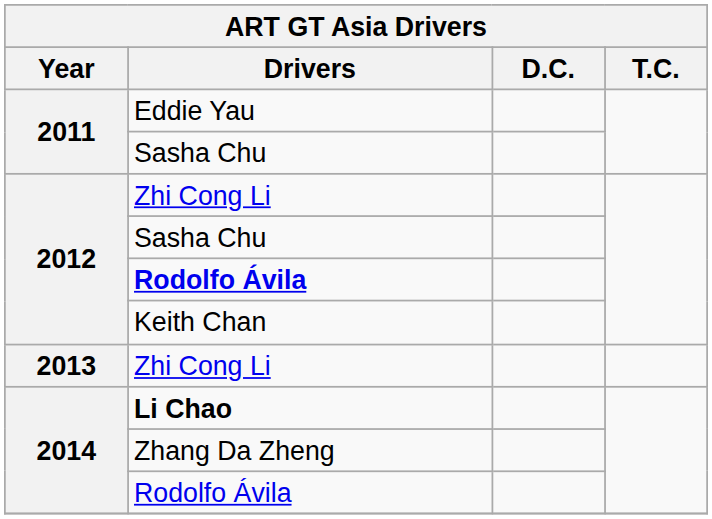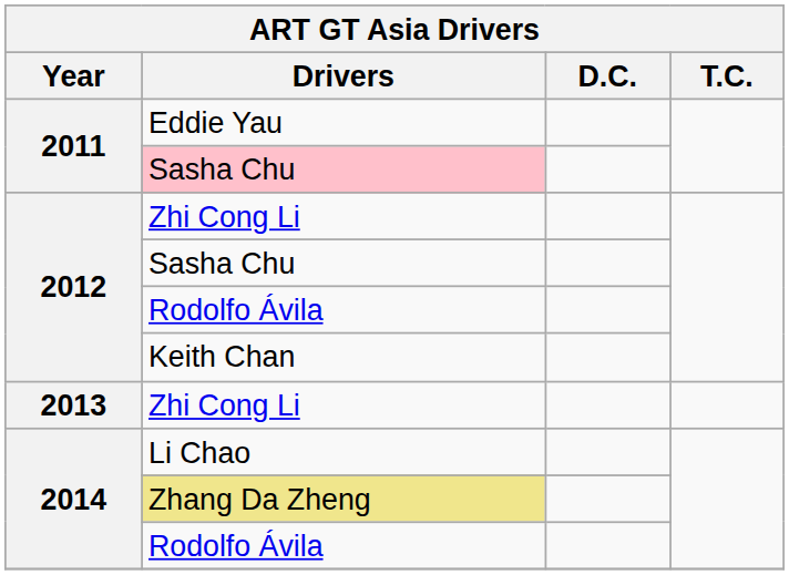2011 / Sasha Chu | Drivers: no background -> pink background
2012 / Rodolfo Ávila | Drivers: bold -> normal
Li Chao | Drivers: bold -> normal
Zhang Da Zheng | Drivers: no background -> khaki background
